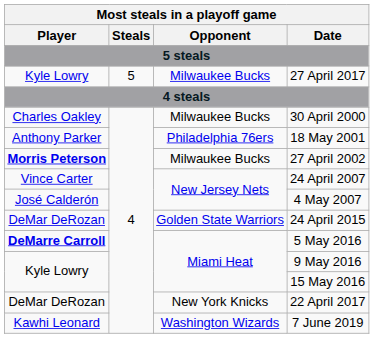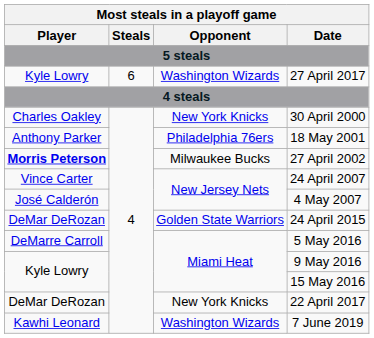27 April 2017 | Steals: 5 -> 6
27 April 2017 | Opponent: Milwaukee Bucks -> Washington Wizards
30 April 2000 | Opponent: Milwaukee Bucks -> New York Knicks
5 May 2016 | Player: bold -> normal
